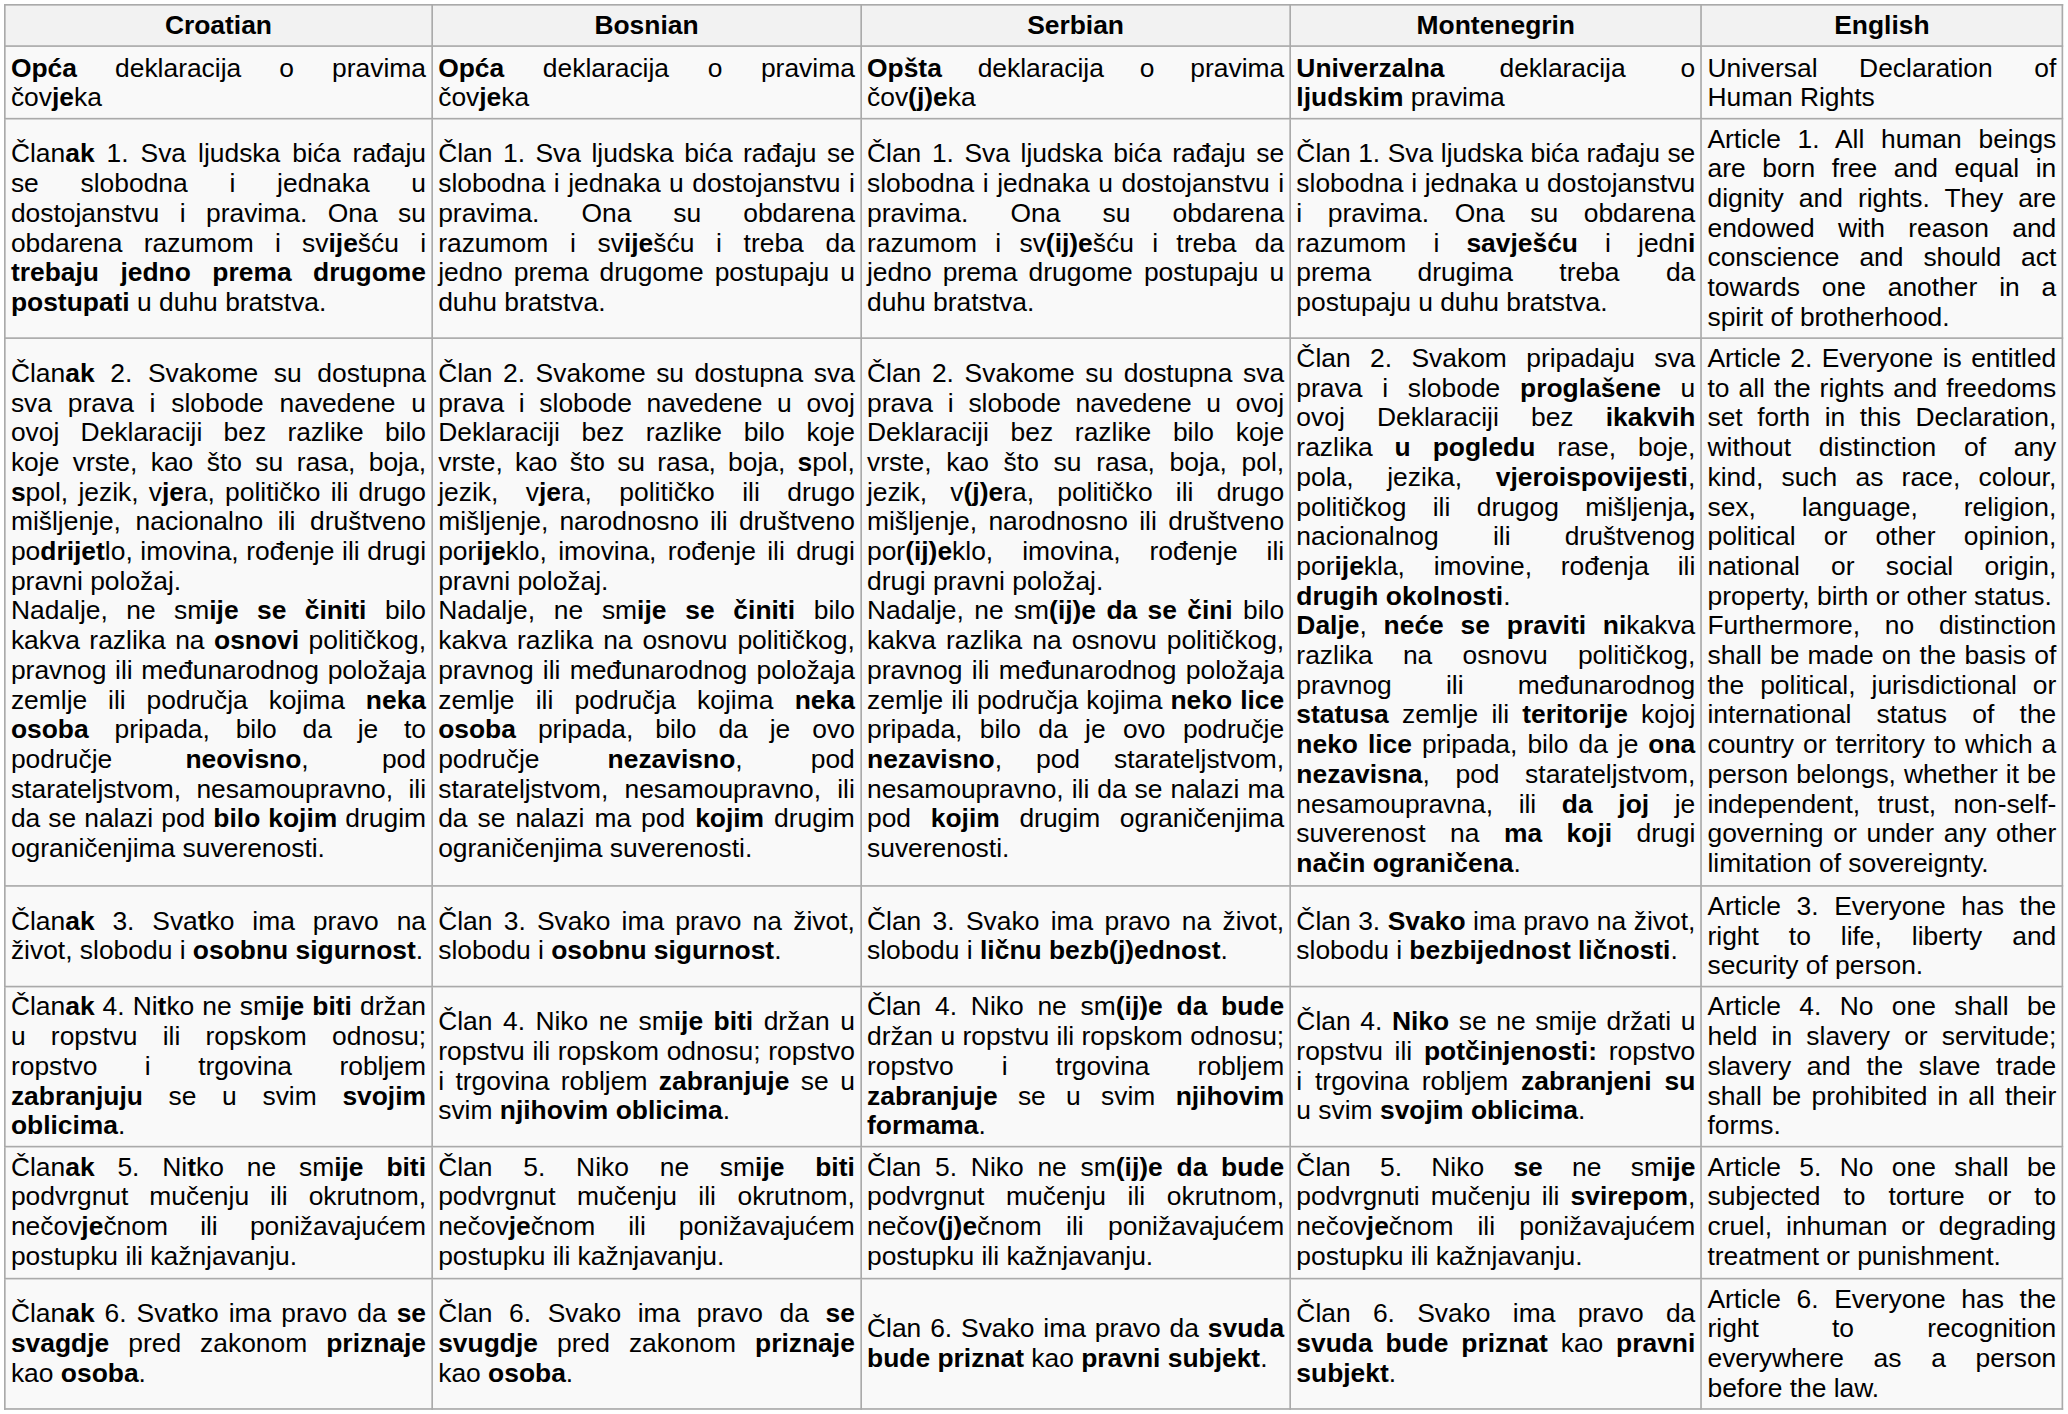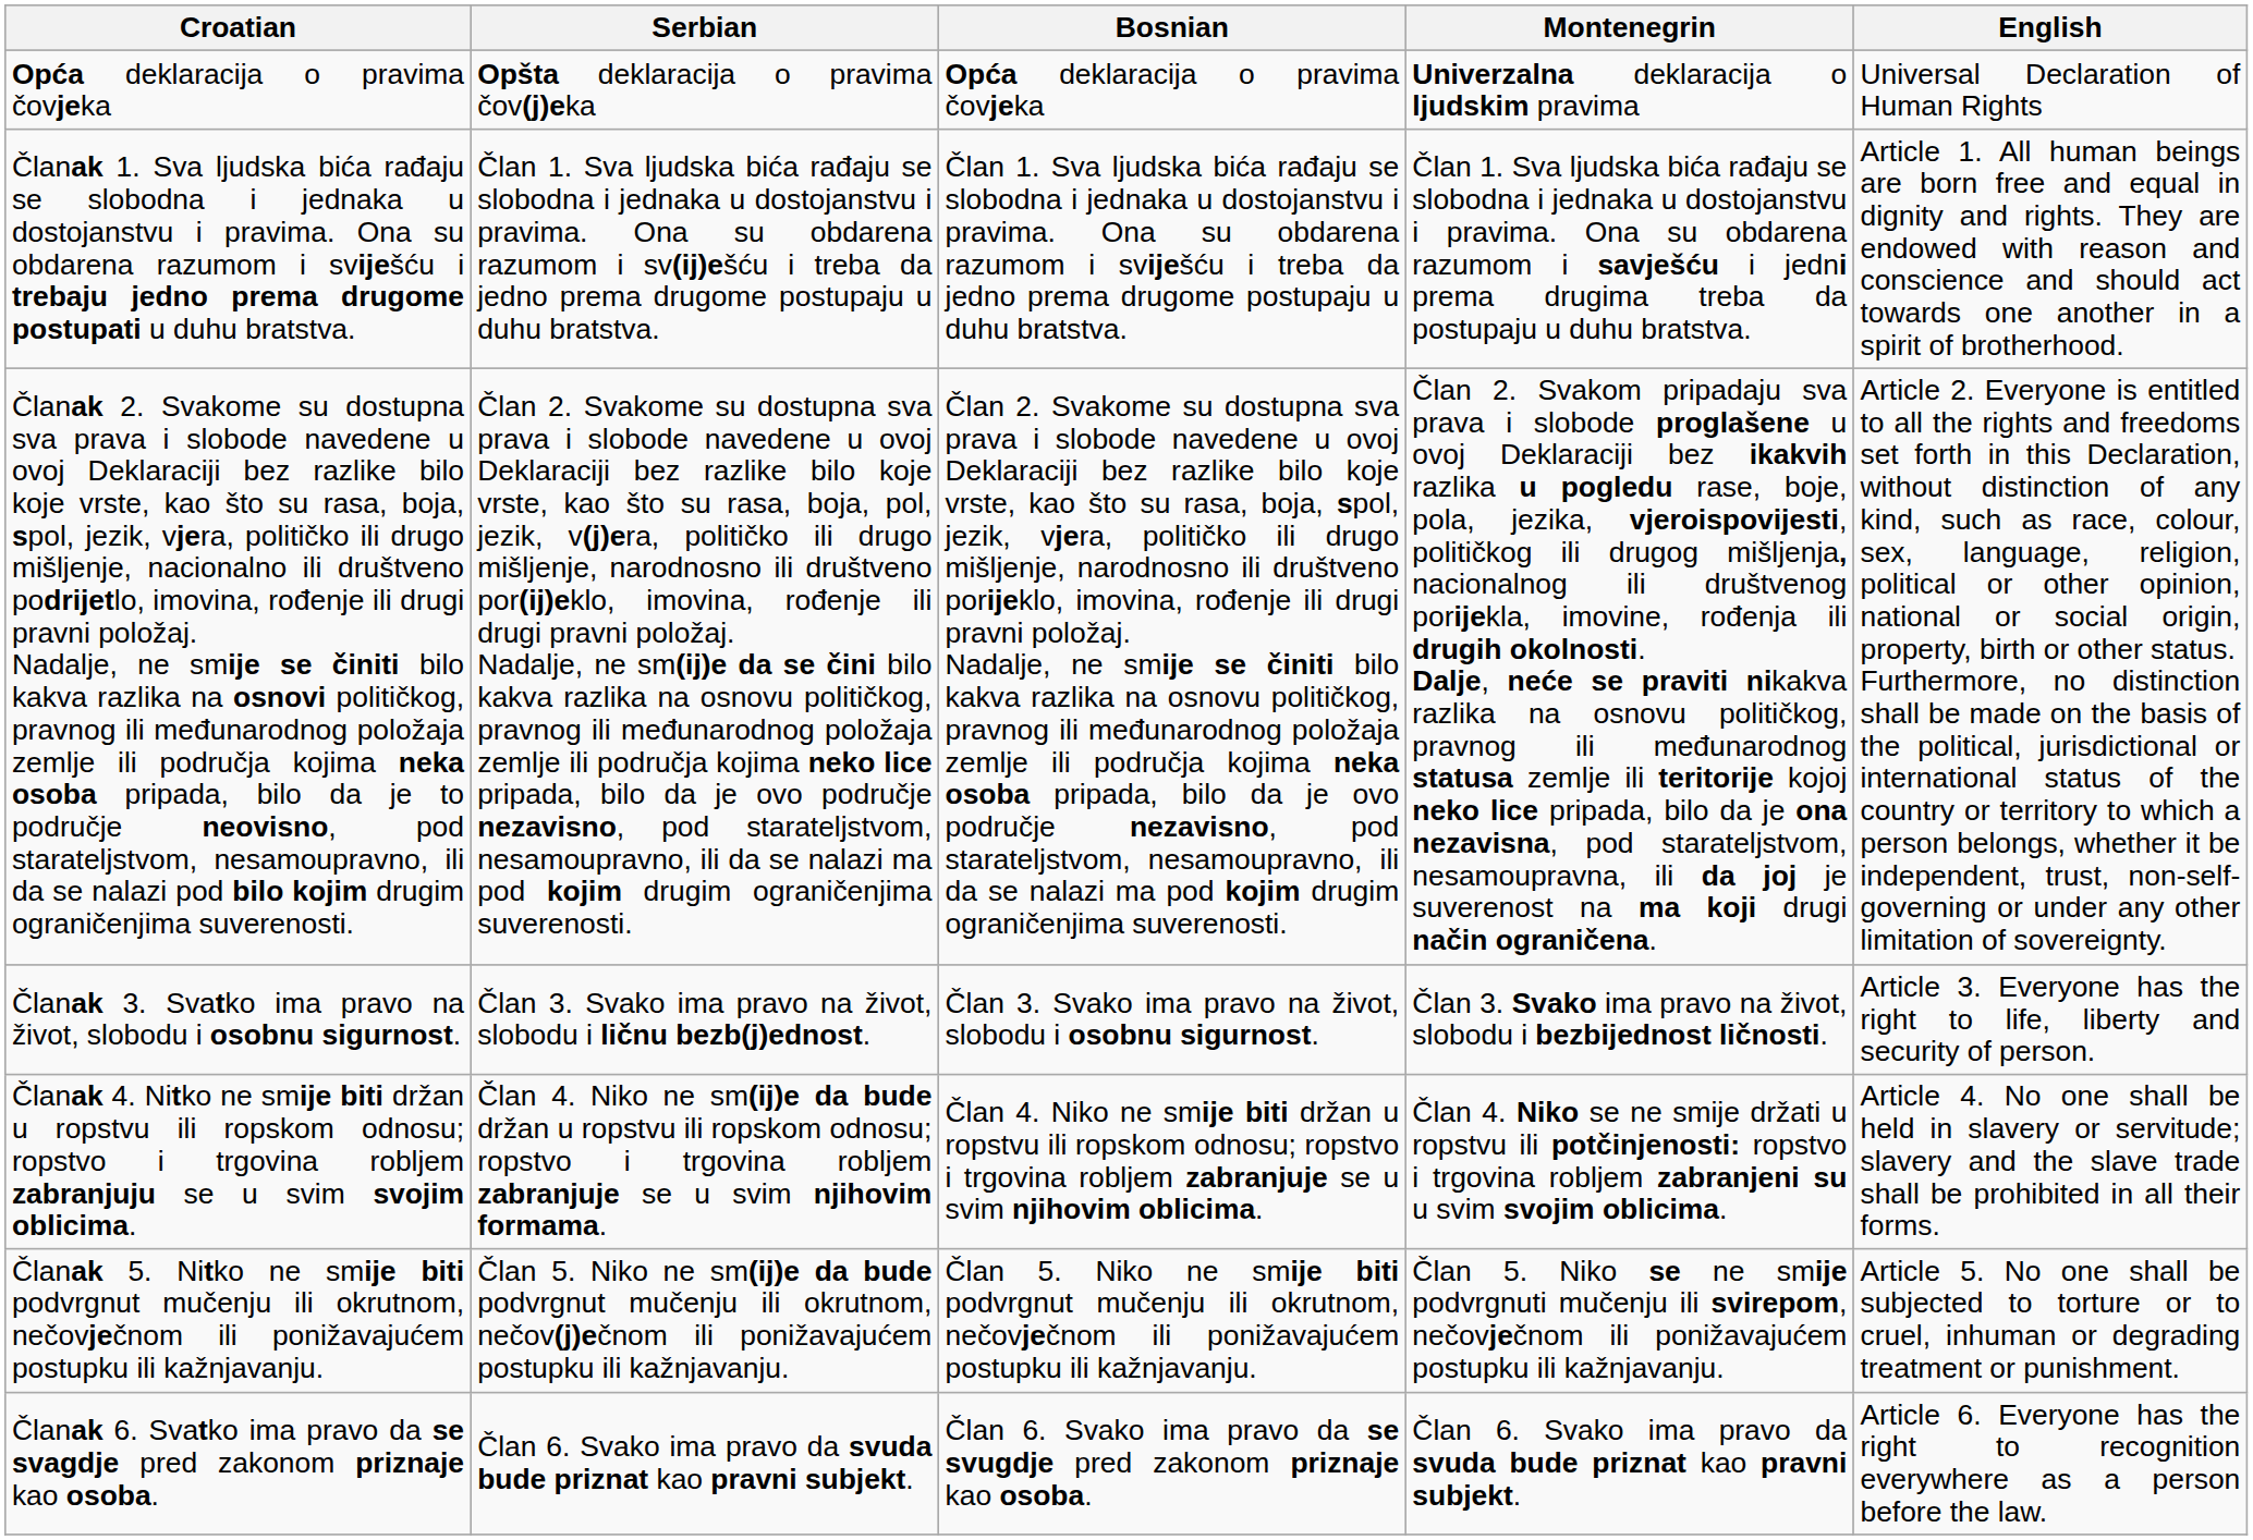columns swapped: Bosnian <-> Serbian
